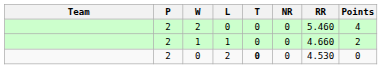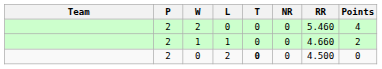row 4 | RR: 4.530 -> 4.500
